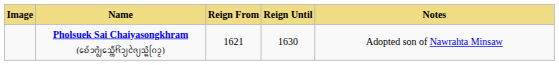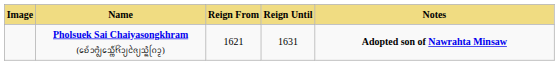row 2 | column 4: 1630 -> 1631
row 2 | column 5: normal -> bold
